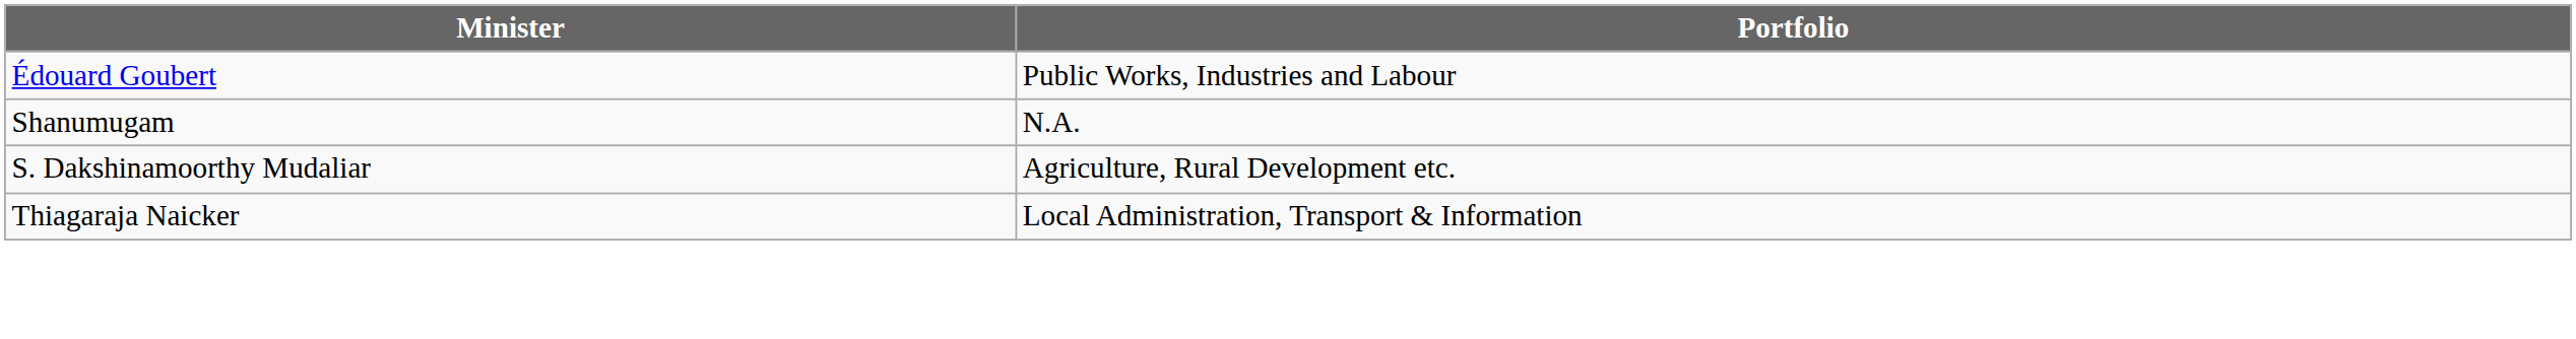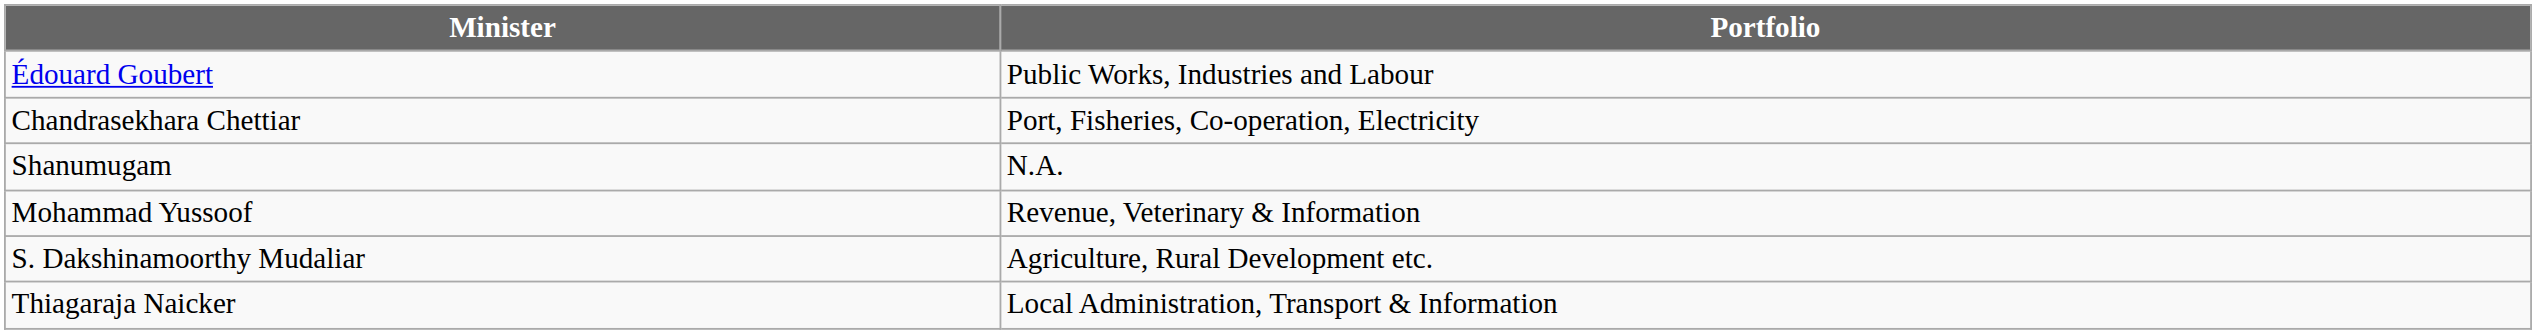+ row: Chandrasekhara Chettiar | Port, Fisheries, Co-operation, Electricity
+ row: Mohammad Yussoof | Revenue, Veterinary & Information
